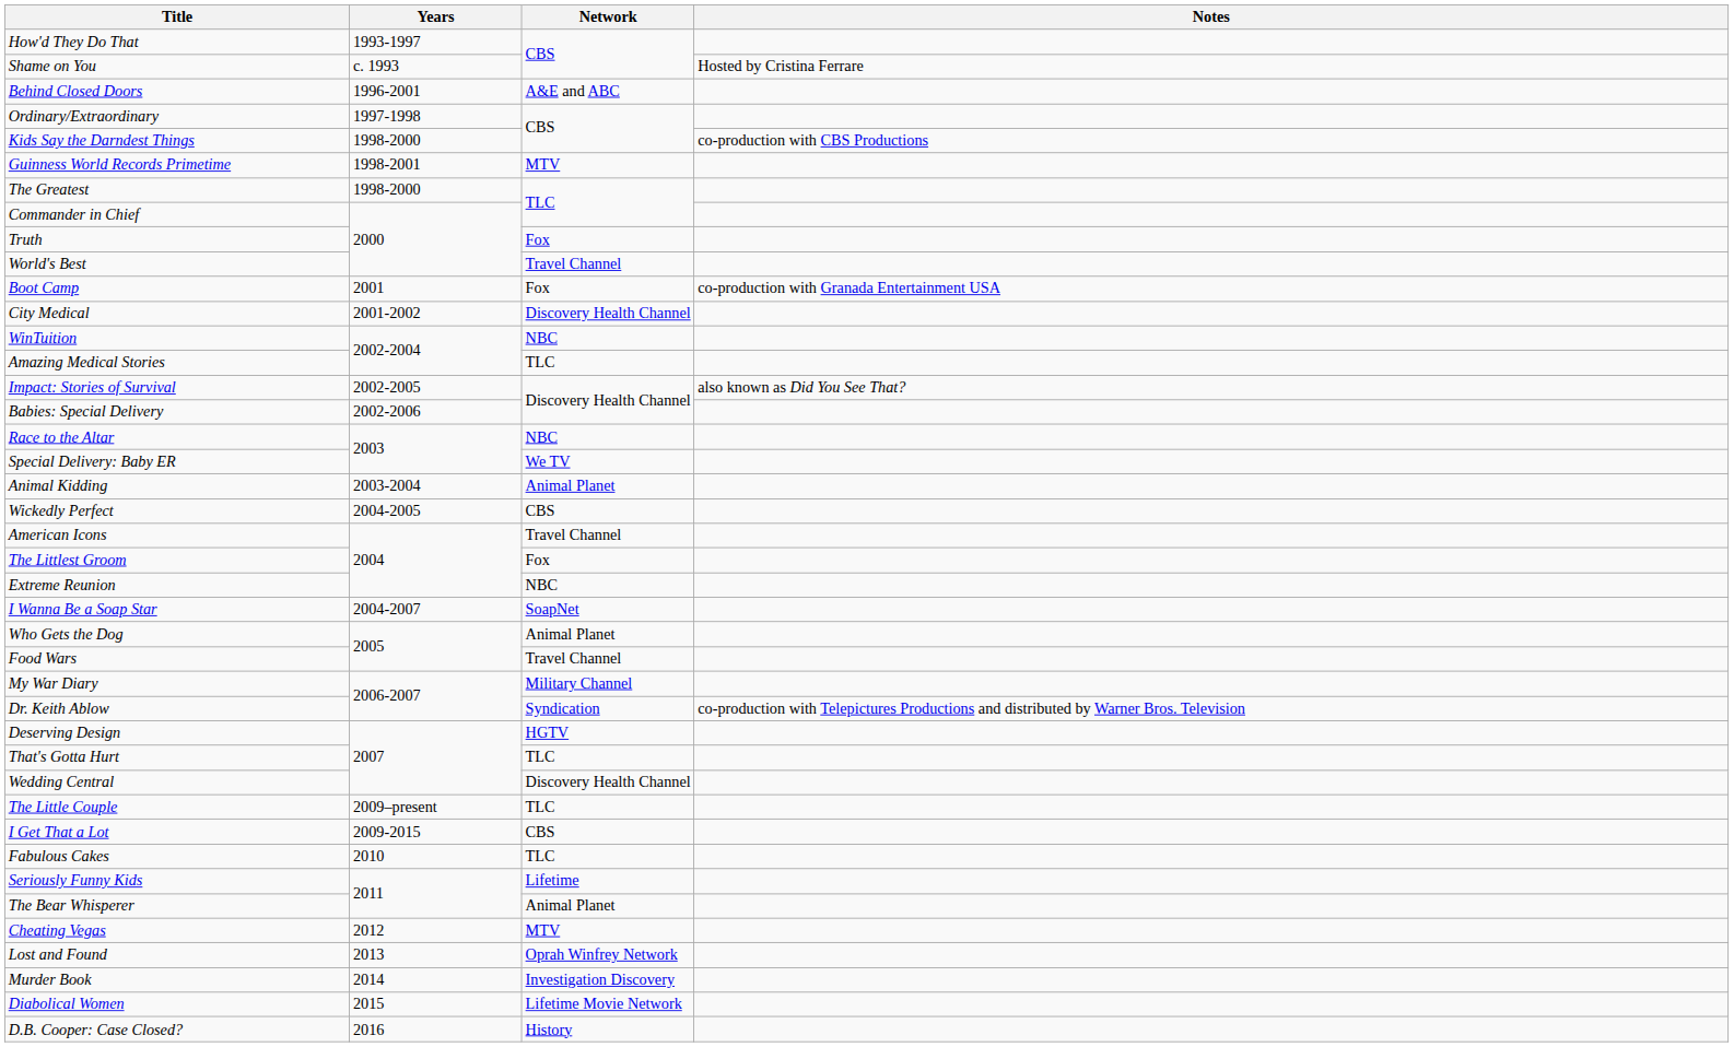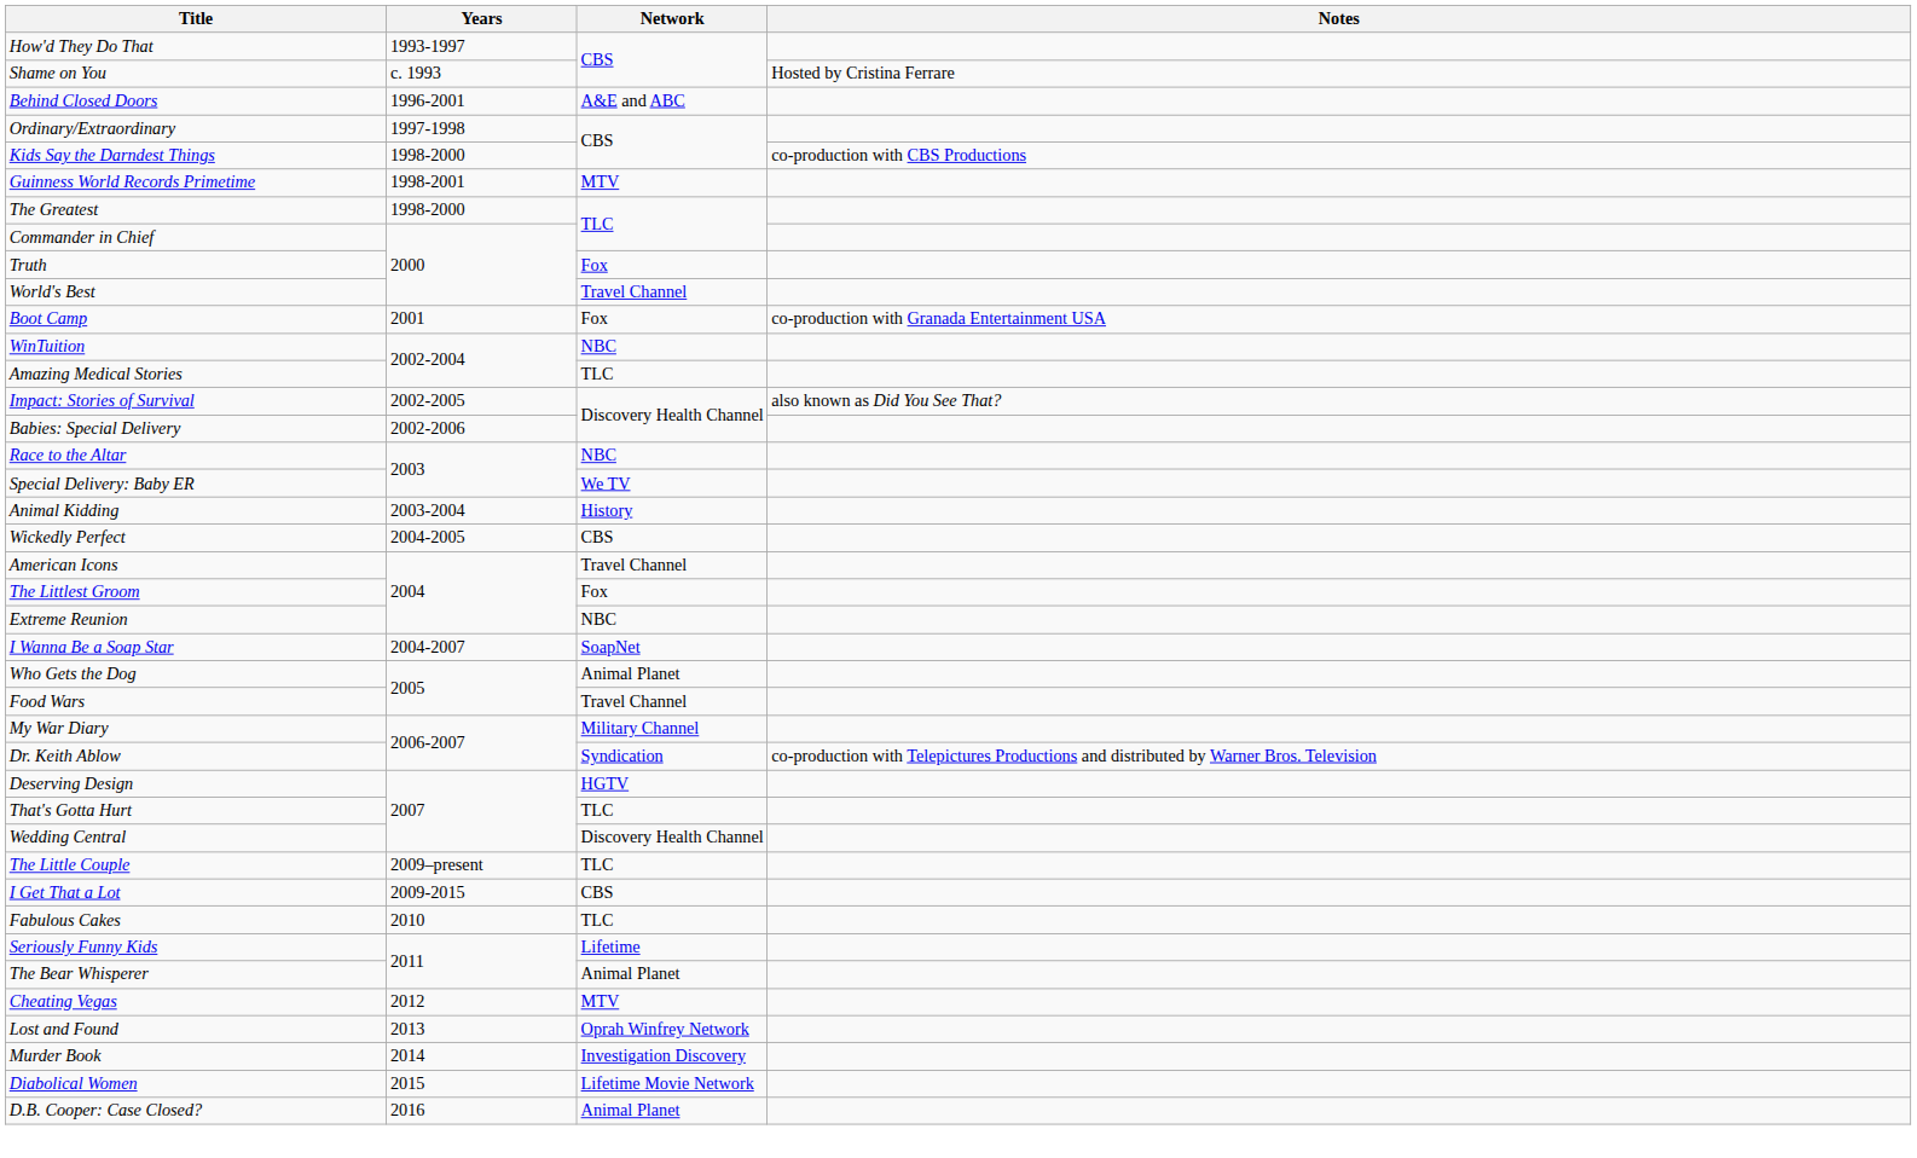- row: City Medical | 2001-2002 | Discovery Health Channel
Animal Kidding | Network: Animal Planet -> History
D.B. Cooper: Case Closed? | Network: History -> Animal Planet
